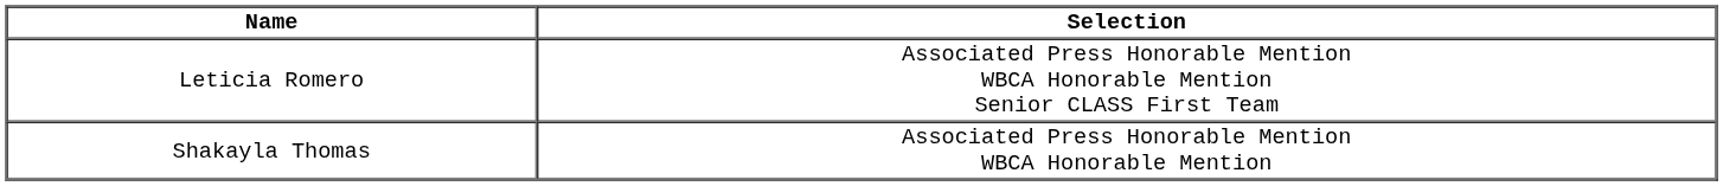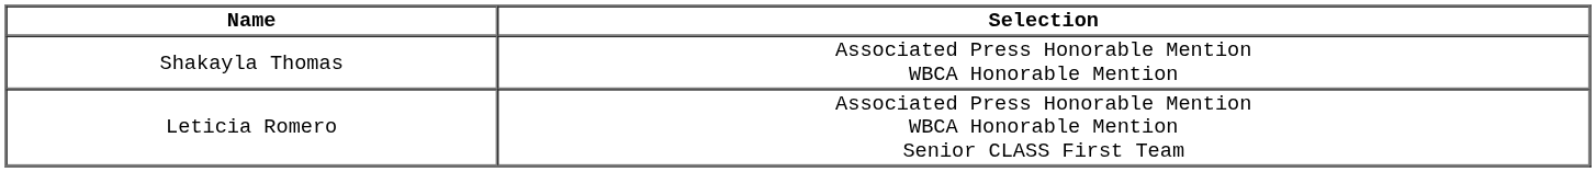rows swapped: Leticia Romero <-> Shakayla Thomas
